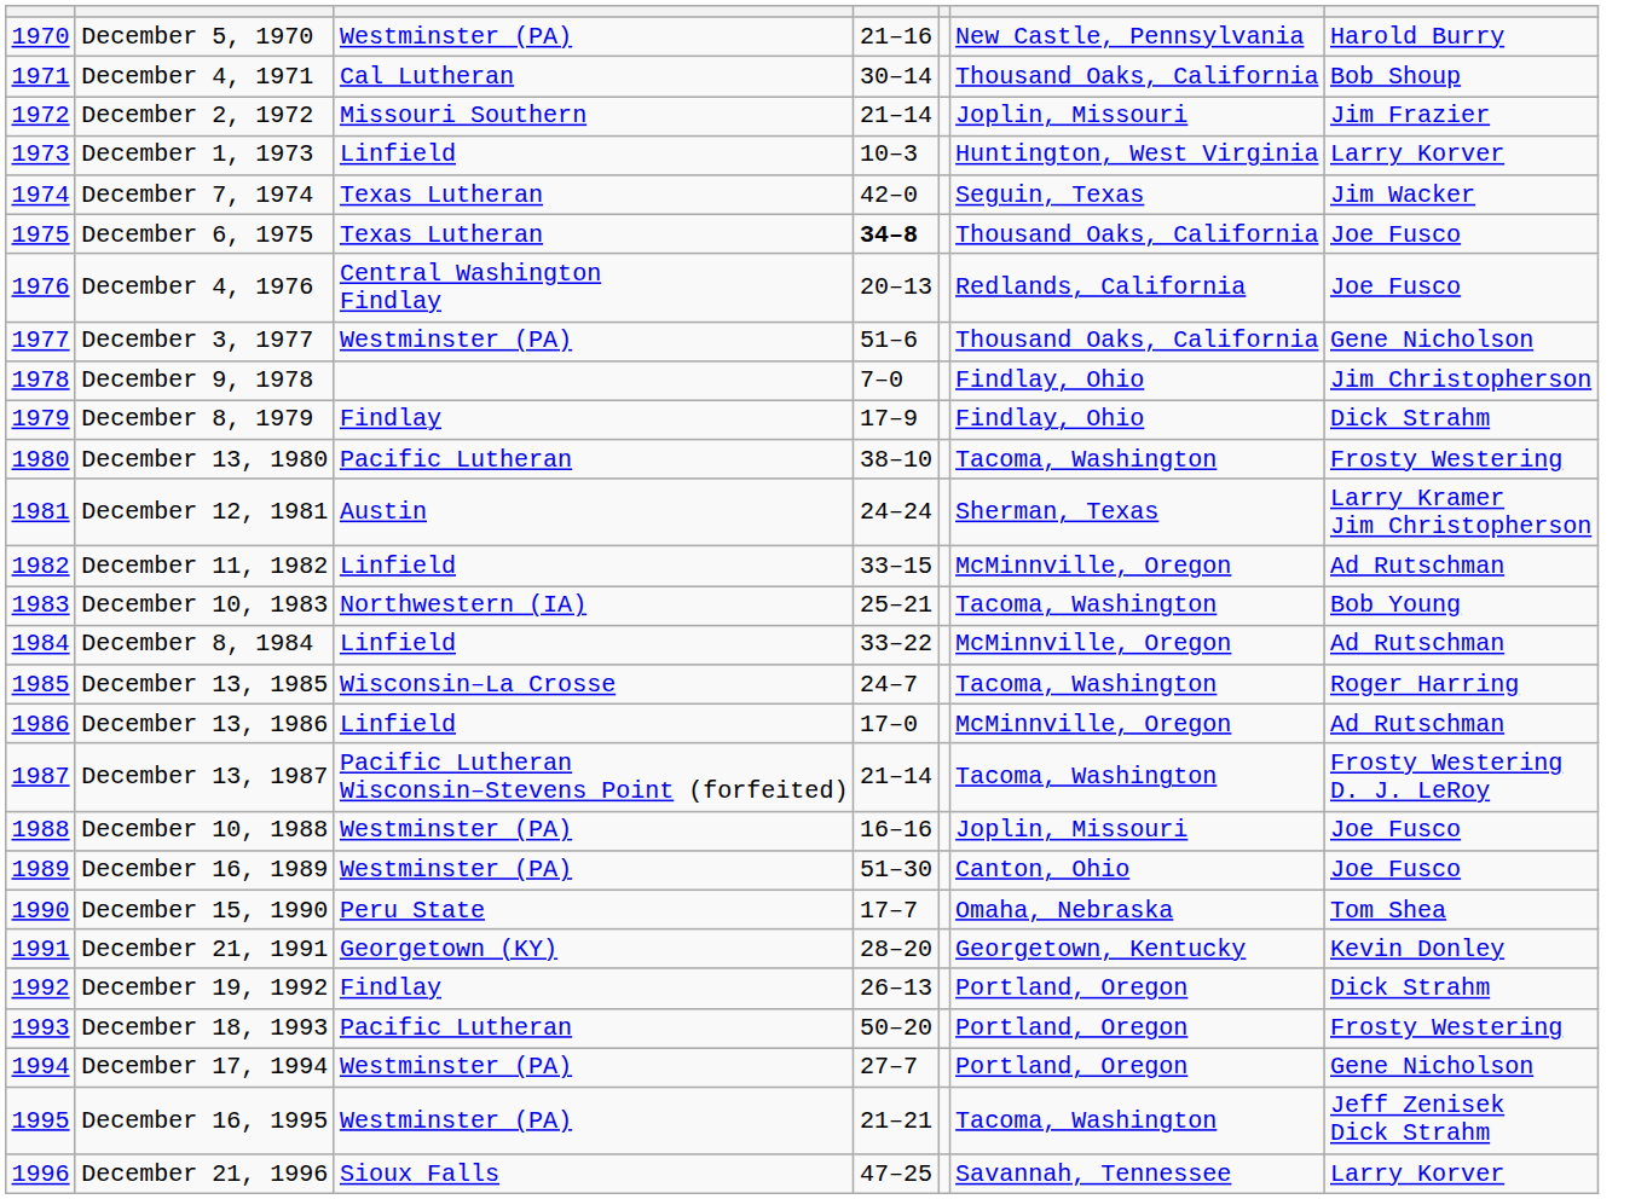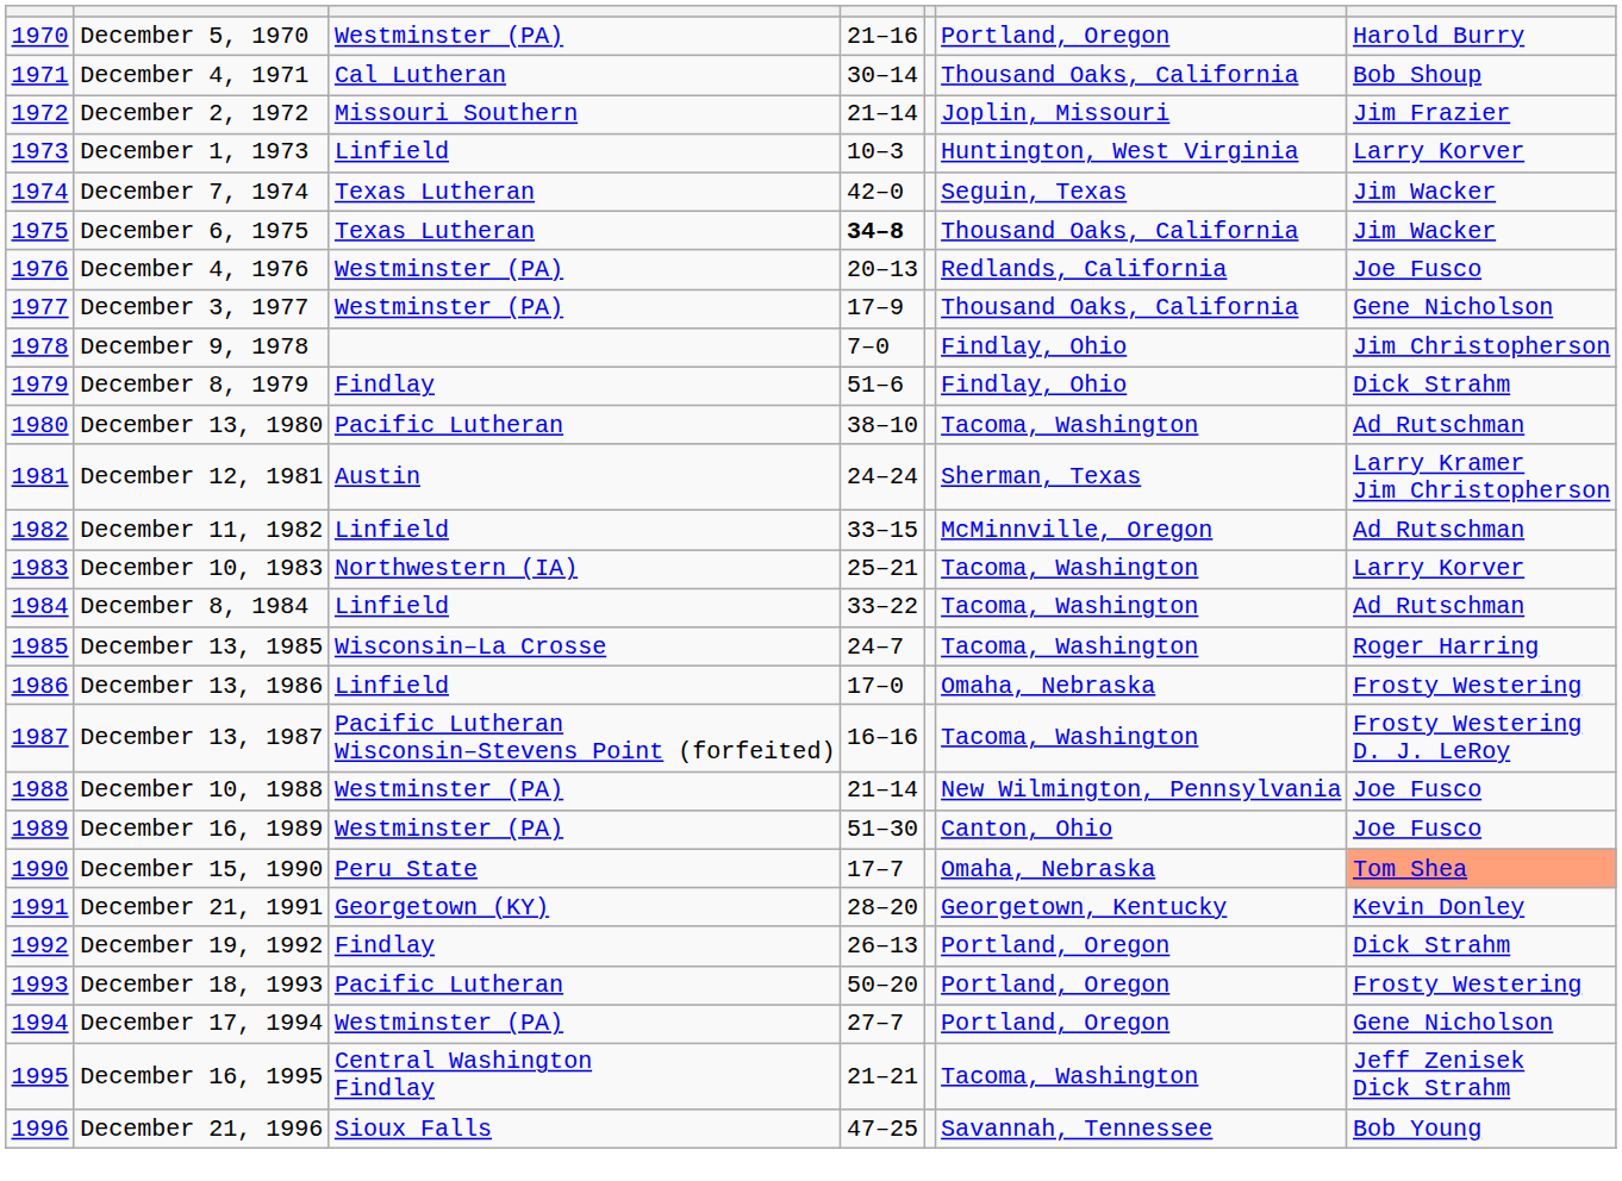December 5, 1970 | column 6: New Castle, Pennsylvania -> Portland, Oregon
December 6, 1975 | column 7: Joe Fusco -> Jim Wacker
December 4, 1976 | column 3: Central Washington Findlay -> Westminster (PA)
December 3, 1977 | column 4: 51–6 -> 17–9
December 8, 1979 | column 4: 17–9 -> 51–6
December 13, 1980 | column 7: Frosty Westering -> Ad Rutschman
December 10, 1983 | column 7: Bob Young -> Larry Korver
December 8, 1984 | column 6: McMinnville, Oregon -> Tacoma, Washington
December 13, 1986 | column 6: McMinnville, Oregon -> Omaha, Nebraska
December 13, 1986 | column 7: Ad Rutschman -> Frosty Westering
December 13, 1987 | column 4: 21–14 -> 16–16
December 10, 1988 | column 4: 16–16 -> 21–14
December 10, 1988 | column 6: Joplin, Missouri -> New Wilmington, Pennsylvania
December 15, 1990 | column 7: no background -> lightsalmon background
December 16, 1995 | column 3: Westminster (PA) -> Central Washington Findlay
December 21, 1996 | column 7: Larry Korver -> Bob Young
